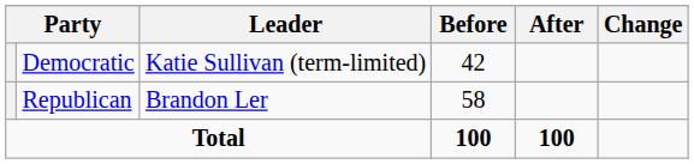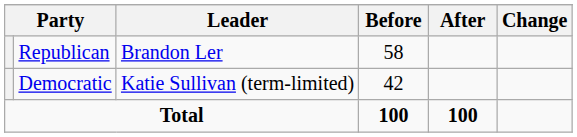rows swapped: Republican <-> Democratic
